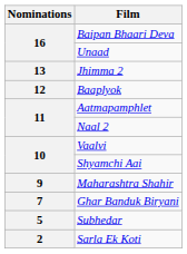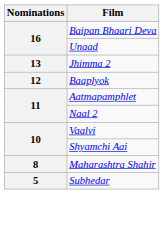Maharashtra Shahir | Nominations: 9 -> 8
- row: 7 | Ghar Banduk Biryani
- row: 2 | Sarla Ek Koti
